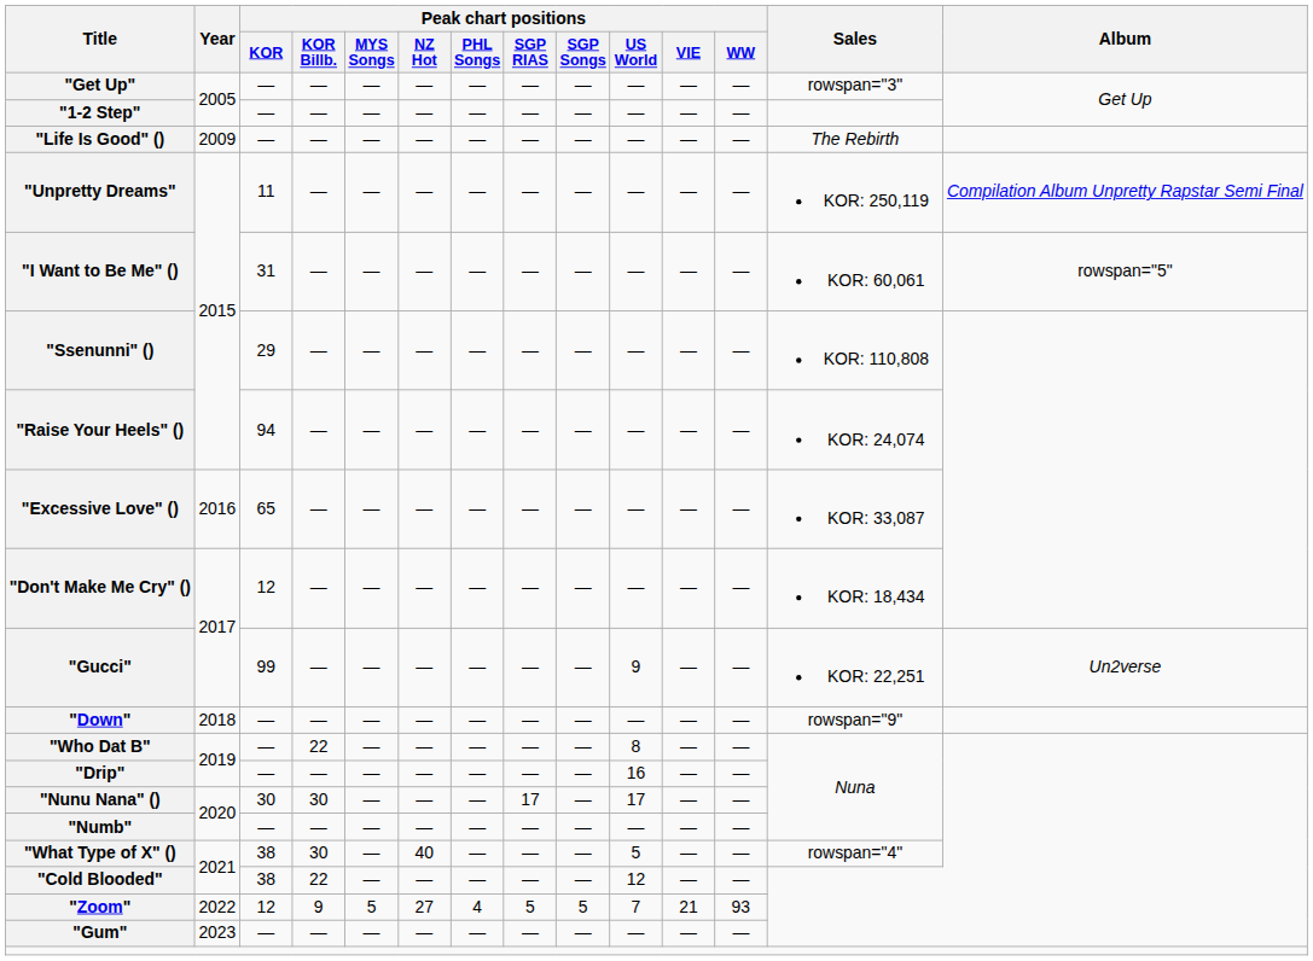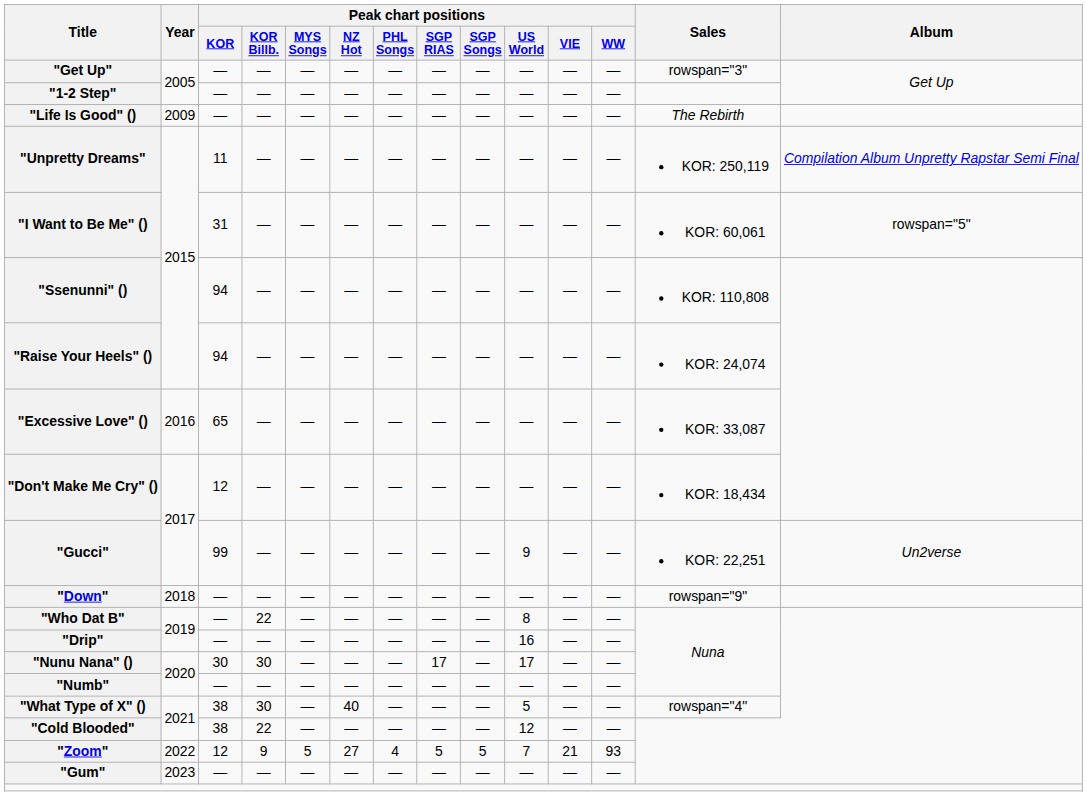"Ssenunni" () | Peak chart positions / KOR: 29 -> 94
